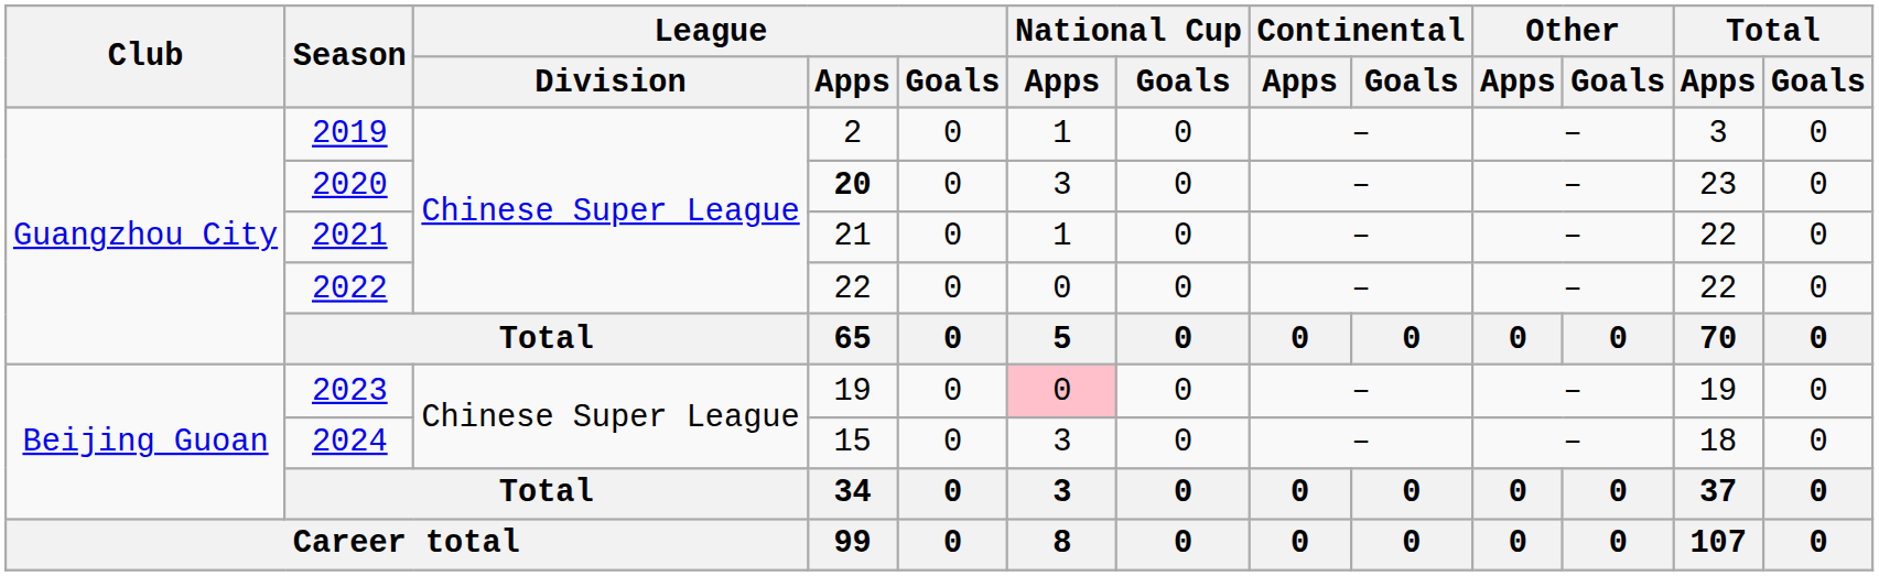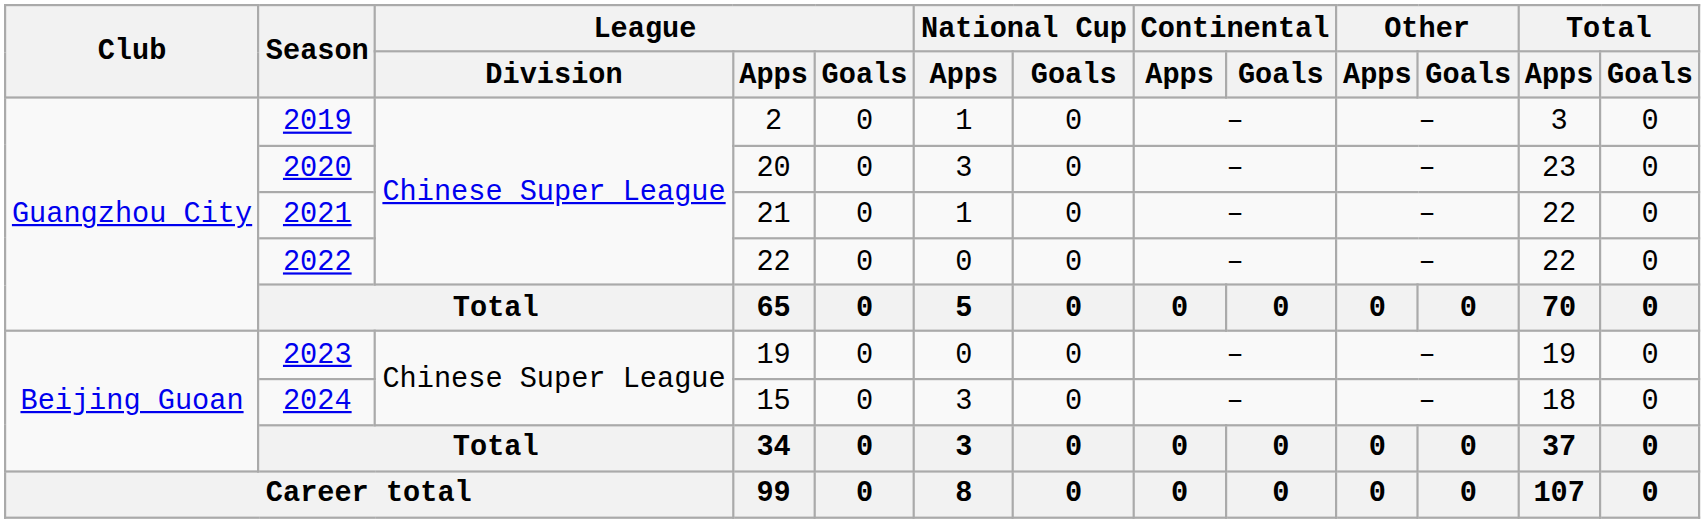2020 | League / Apps: bold -> normal
2023 | National Cup / Apps: pink background -> no background
